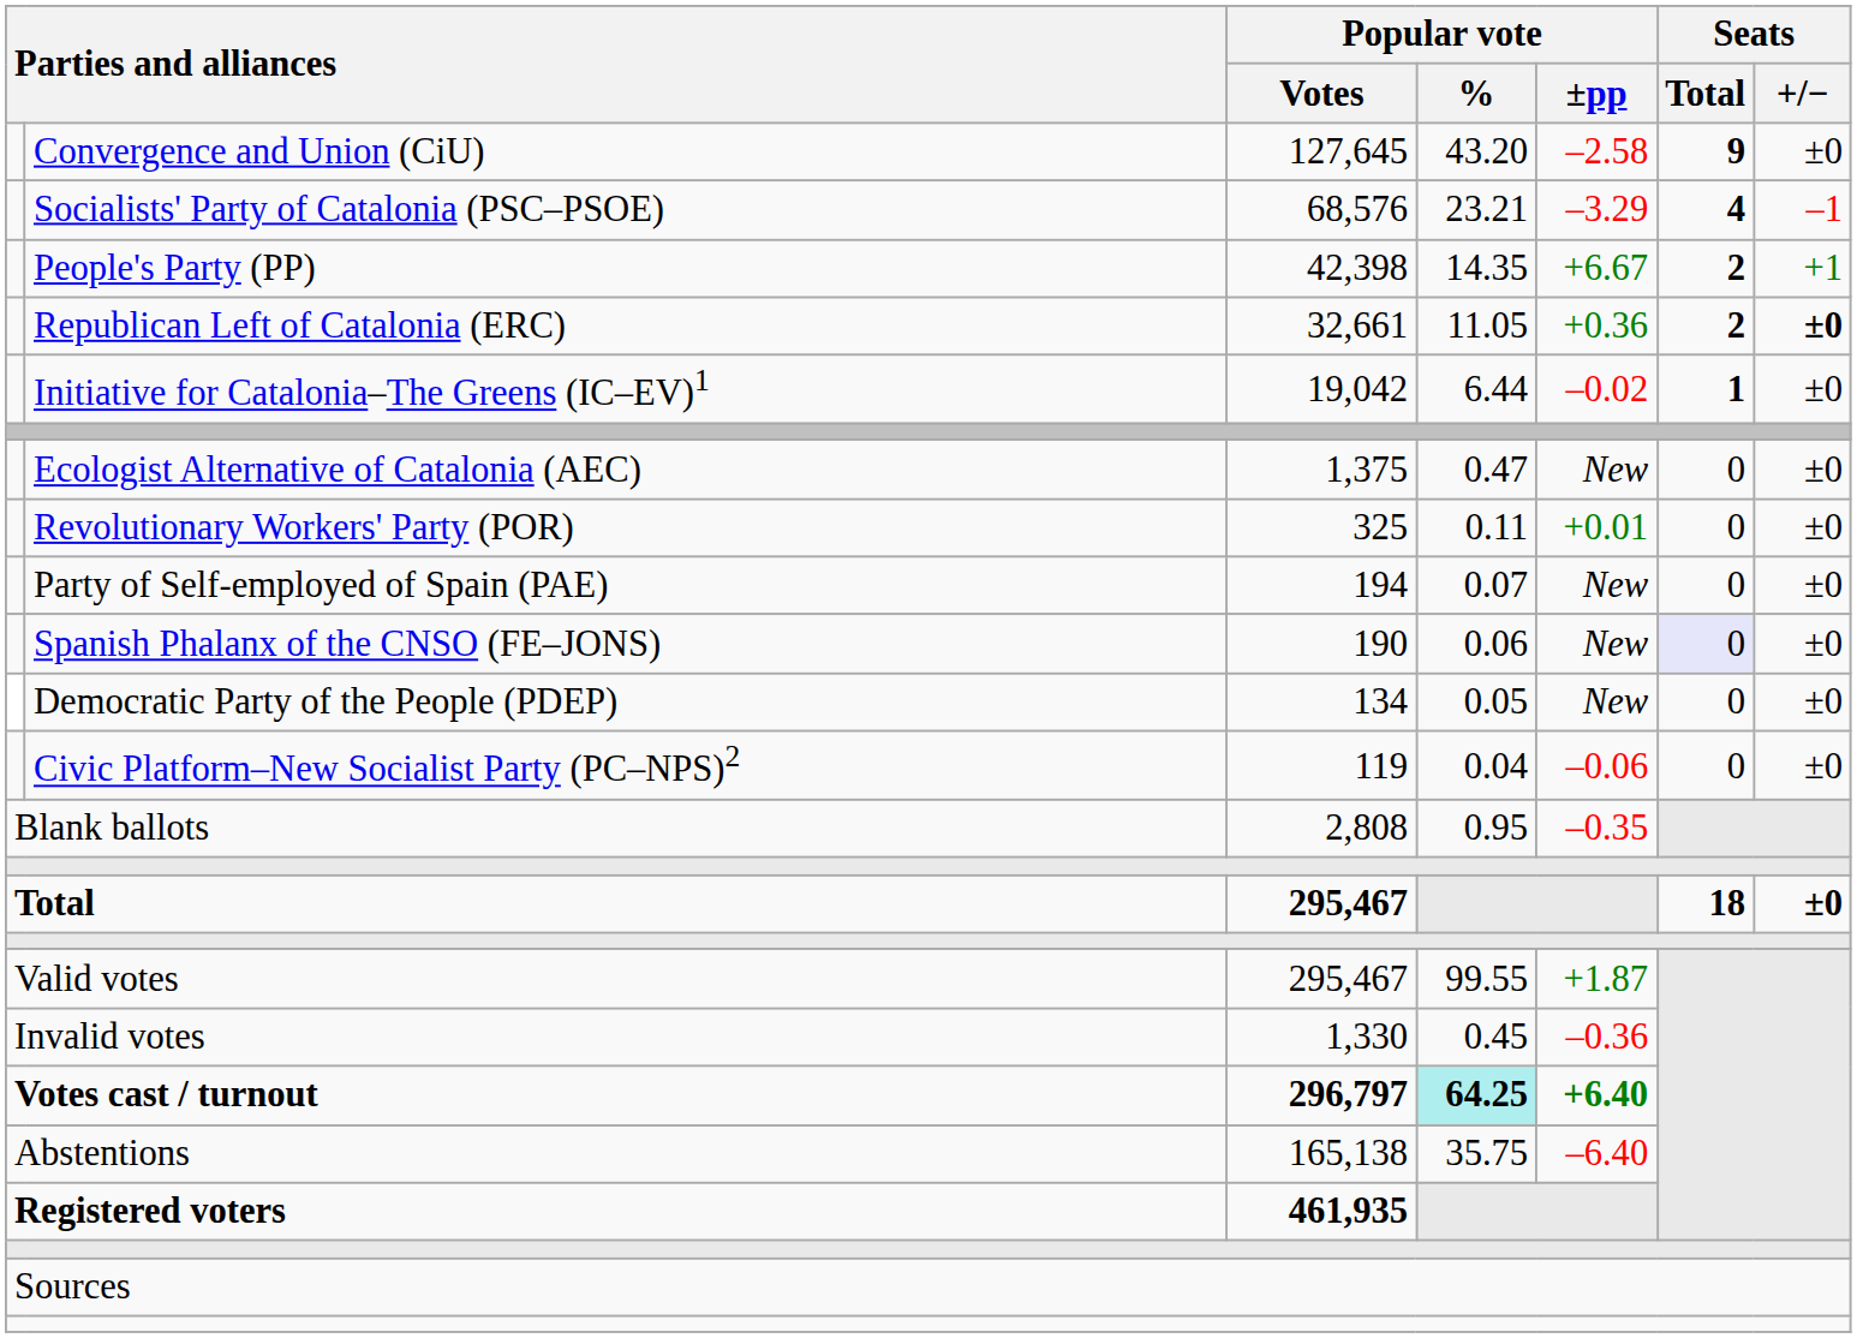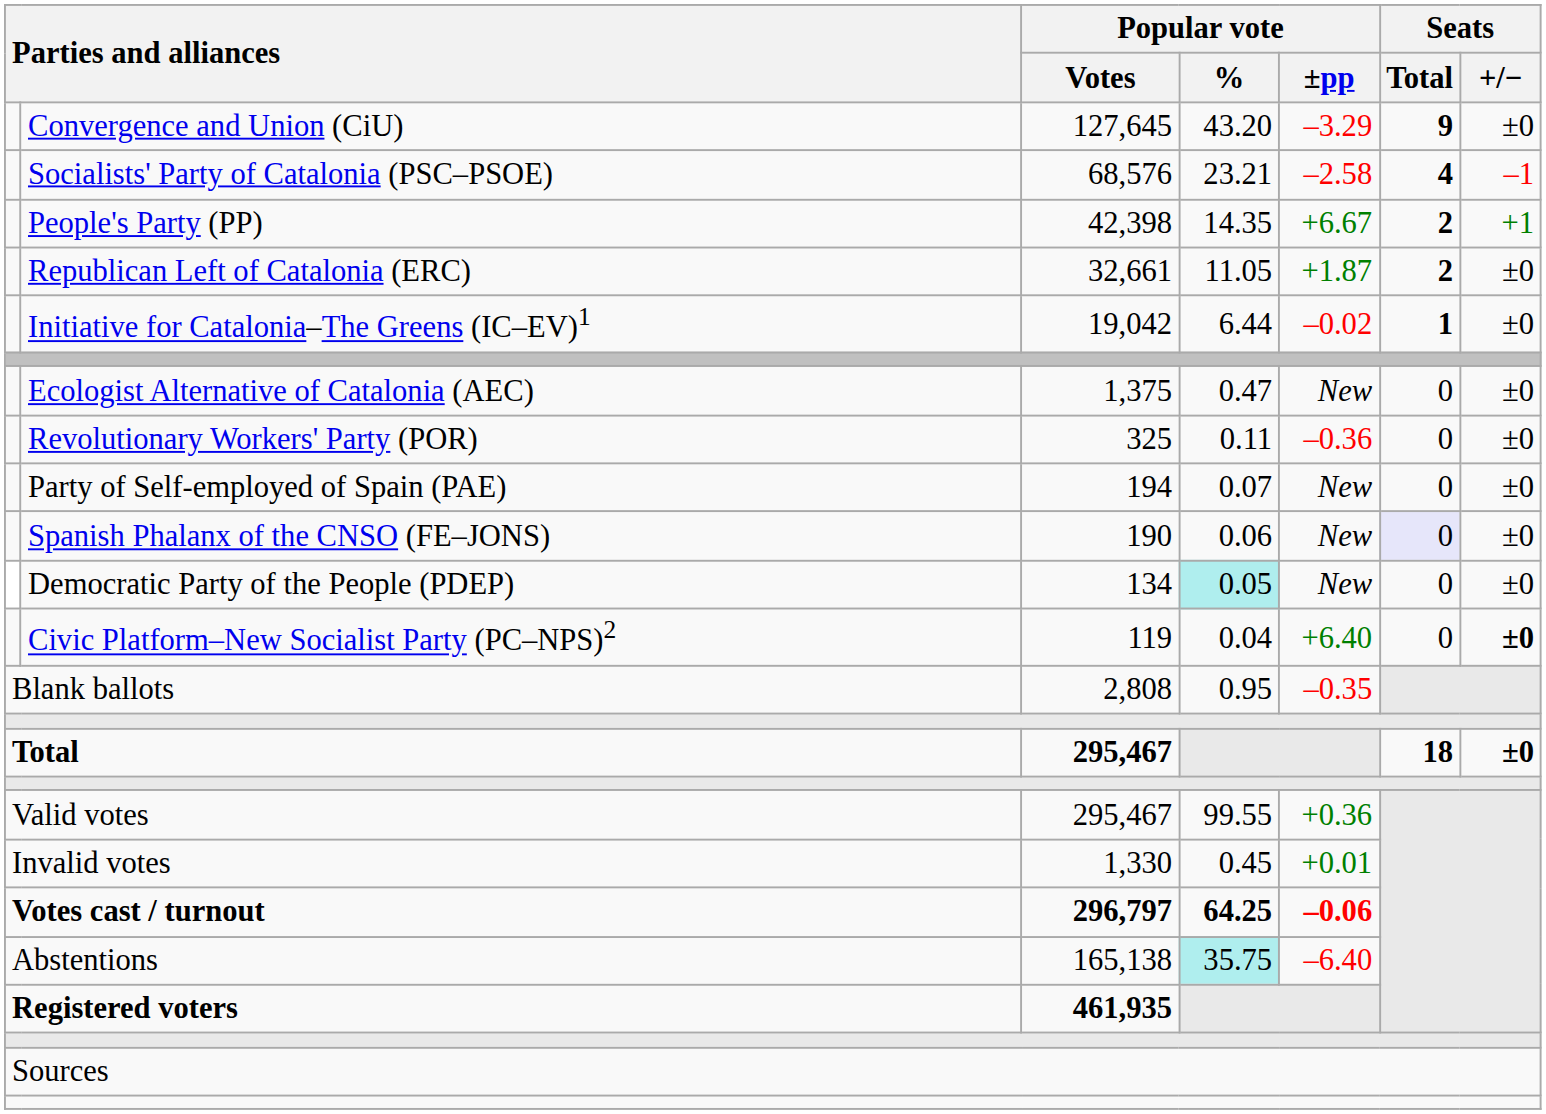Convergence and Union (CiU) | Popular vote / ±pp: –2.58 -> –3.29
Socialists' Party of Catalonia (PSC–PSOE) | Popular vote / ±pp: –3.29 -> –2.58
Republican Left of Catalonia (ERC) | Popular vote / ±pp: +0.36 -> +1.87
Republican Left of Catalonia (ERC) | Seats / +/−: bold -> normal
Revolutionary Workers' Party (POR) | Popular vote / ±pp: +0.01 -> –0.36
Democratic Party of the People (PDEP) | Popular vote / %: no background -> paleturquoise background
Civic Platform–New Socialist Party (PC–NPS)2 | Popular vote / ±pp: –0.06 -> +6.40
Civic Platform–New Socialist Party (PC–NPS)2 | Seats / +/−: normal -> bold
Valid votes | Popular vote / ±pp: +1.87 -> +0.36
Invalid votes | Popular vote / ±pp: –0.36 -> +0.01
Votes cast / turnout | Popular vote / %: paleturquoise background -> no background
Votes cast / turnout | Popular vote / ±pp: +6.40 -> –0.06
Abstentions | Popular vote / %: no background -> paleturquoise background
